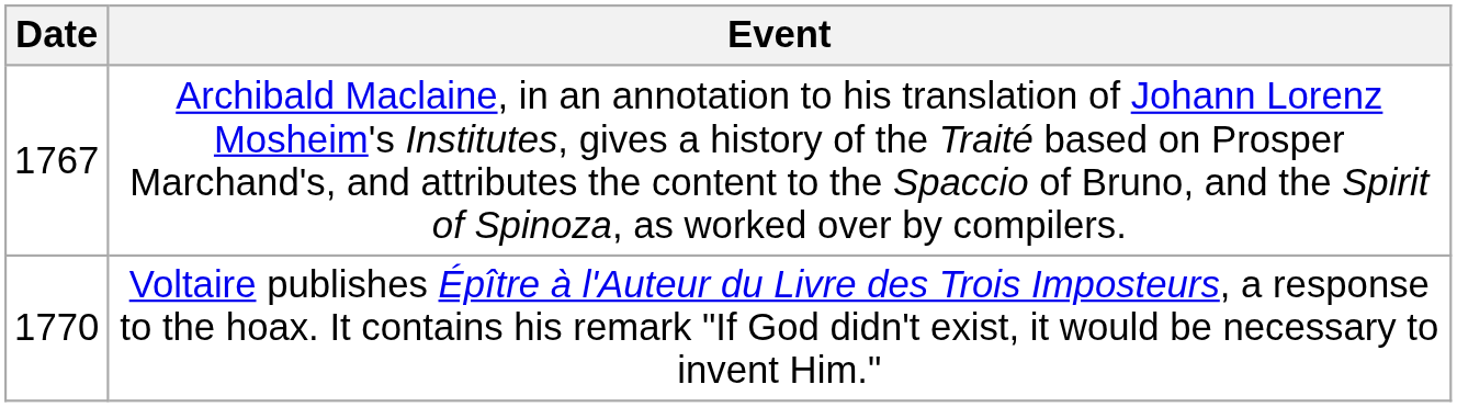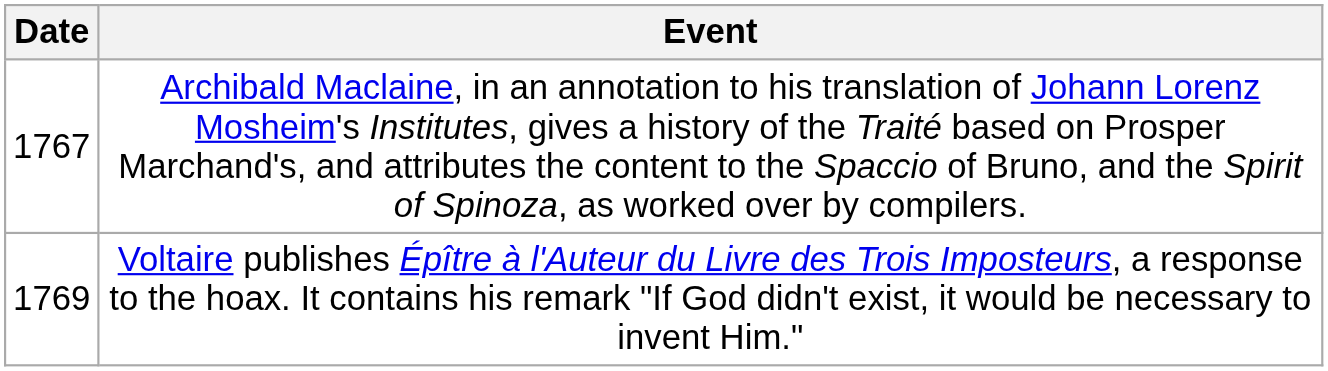row 3 | Date: 1770 -> 1769
